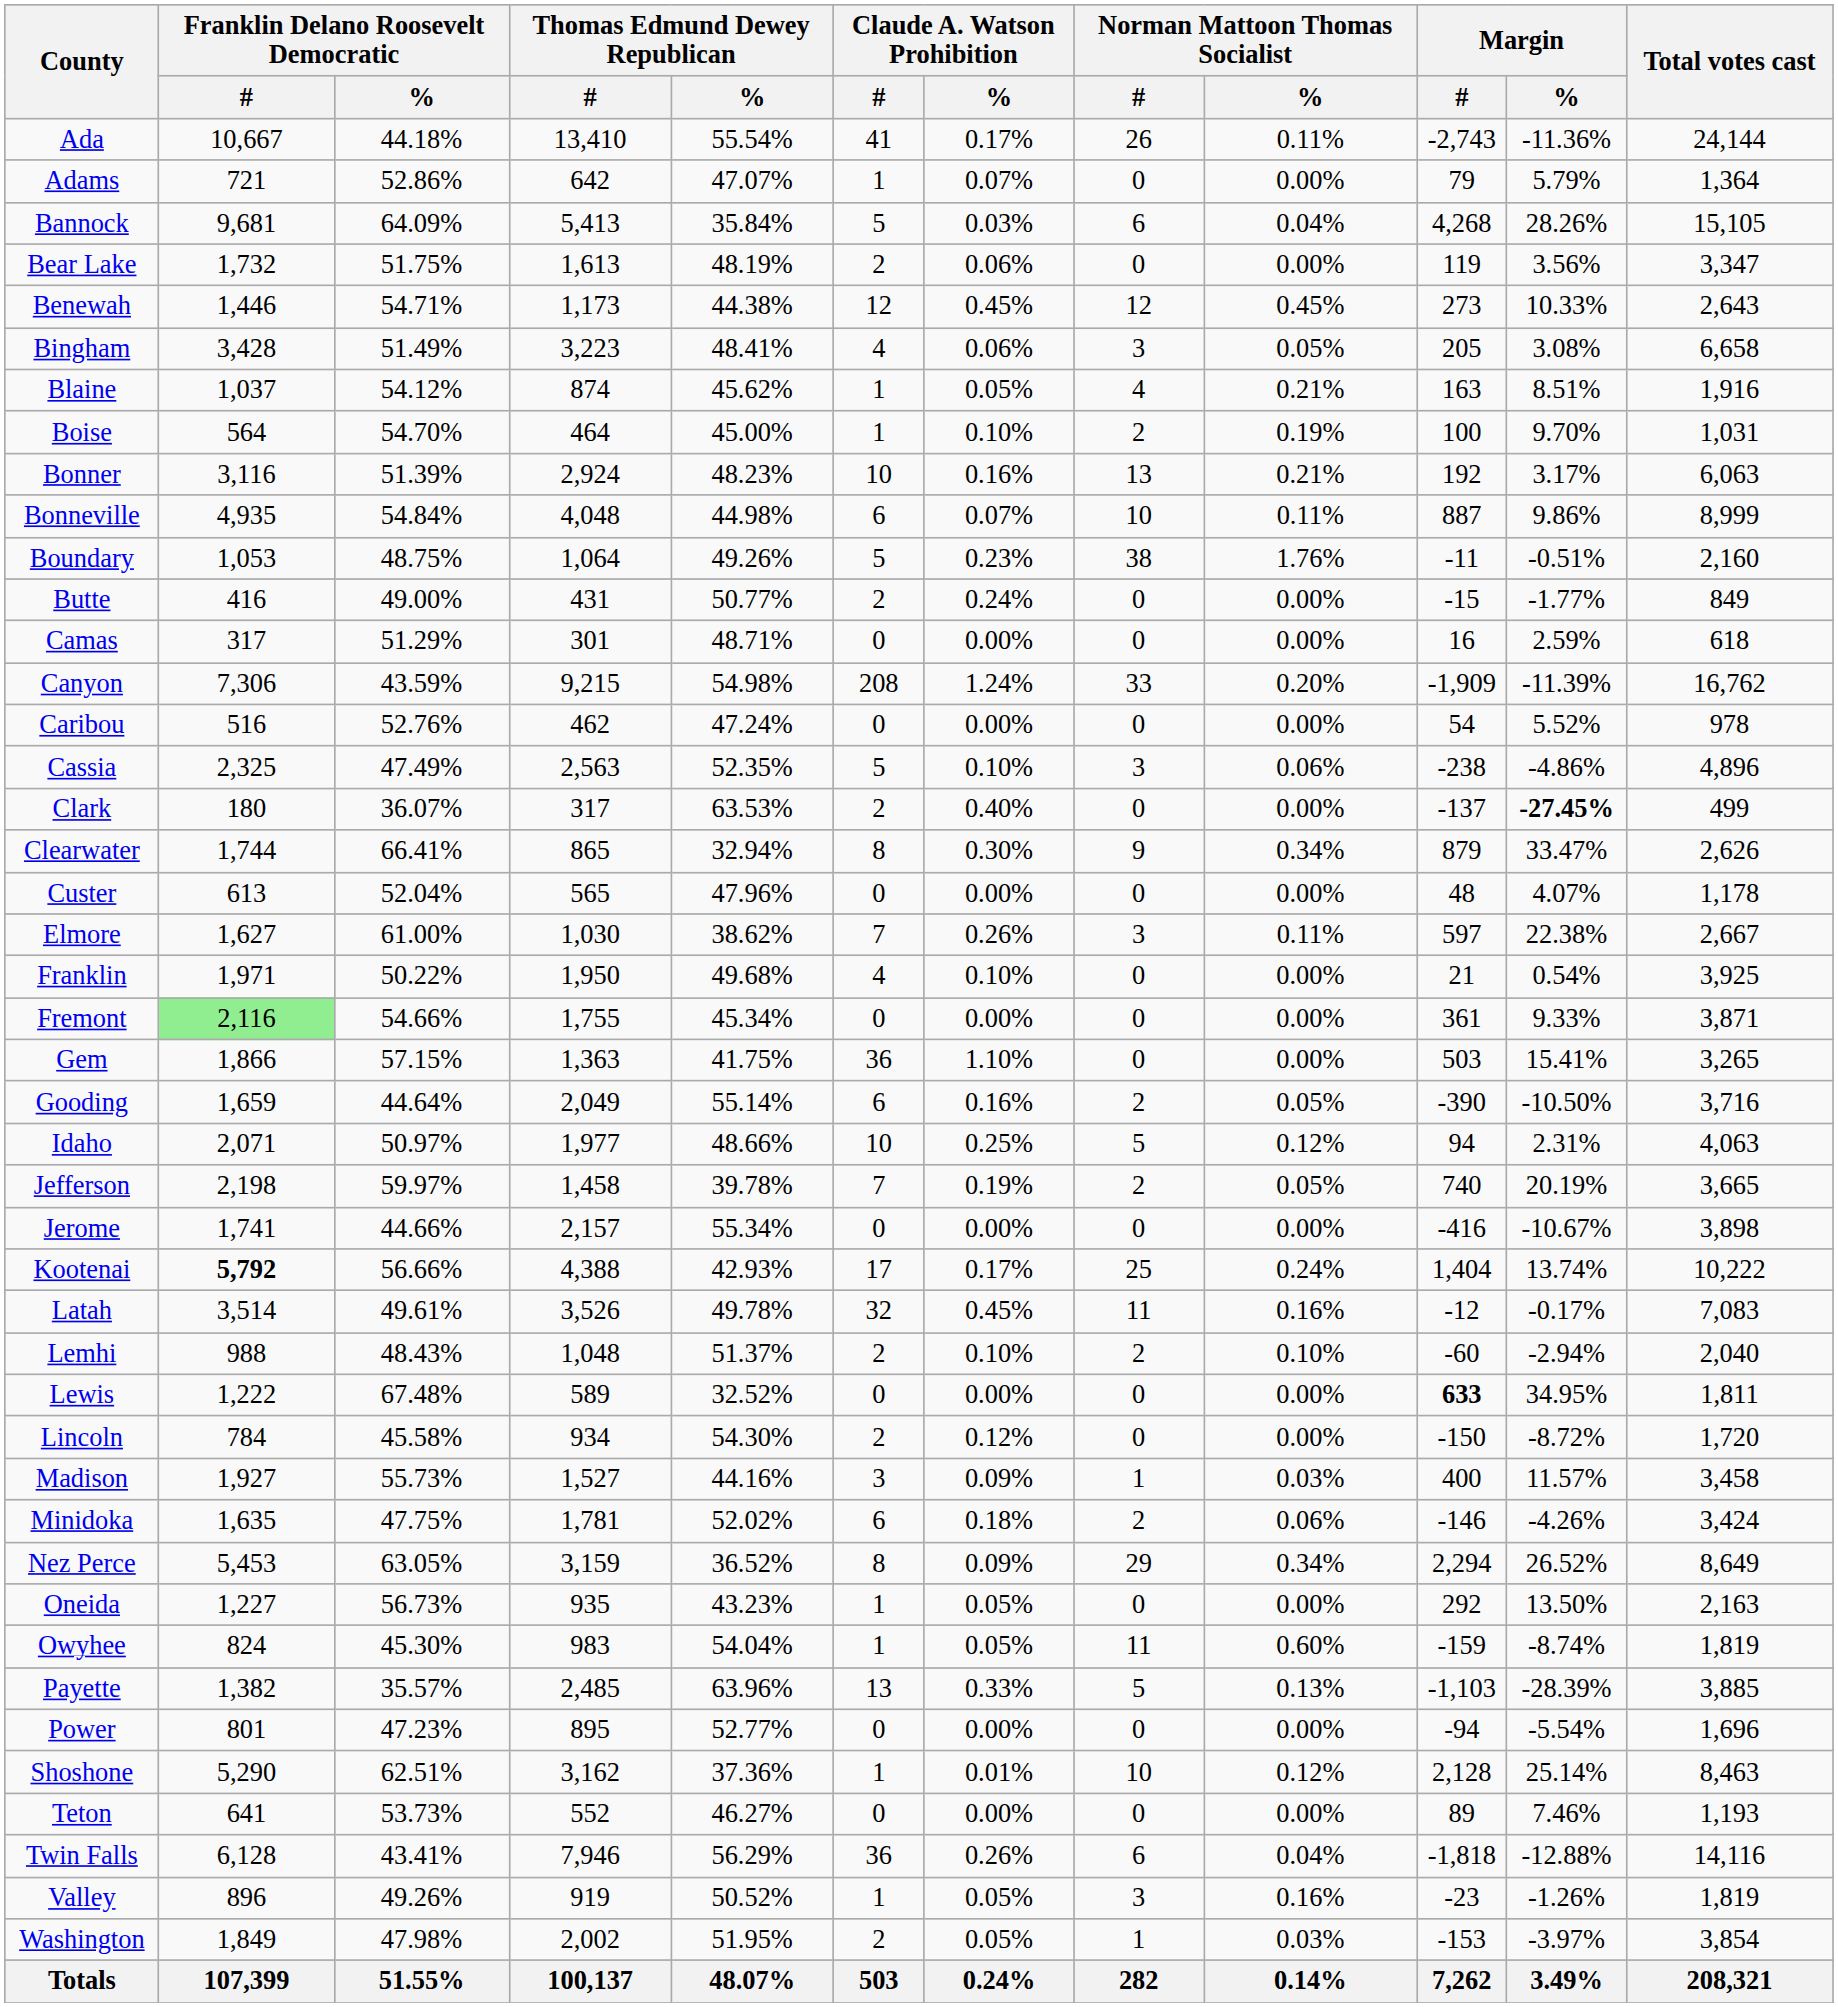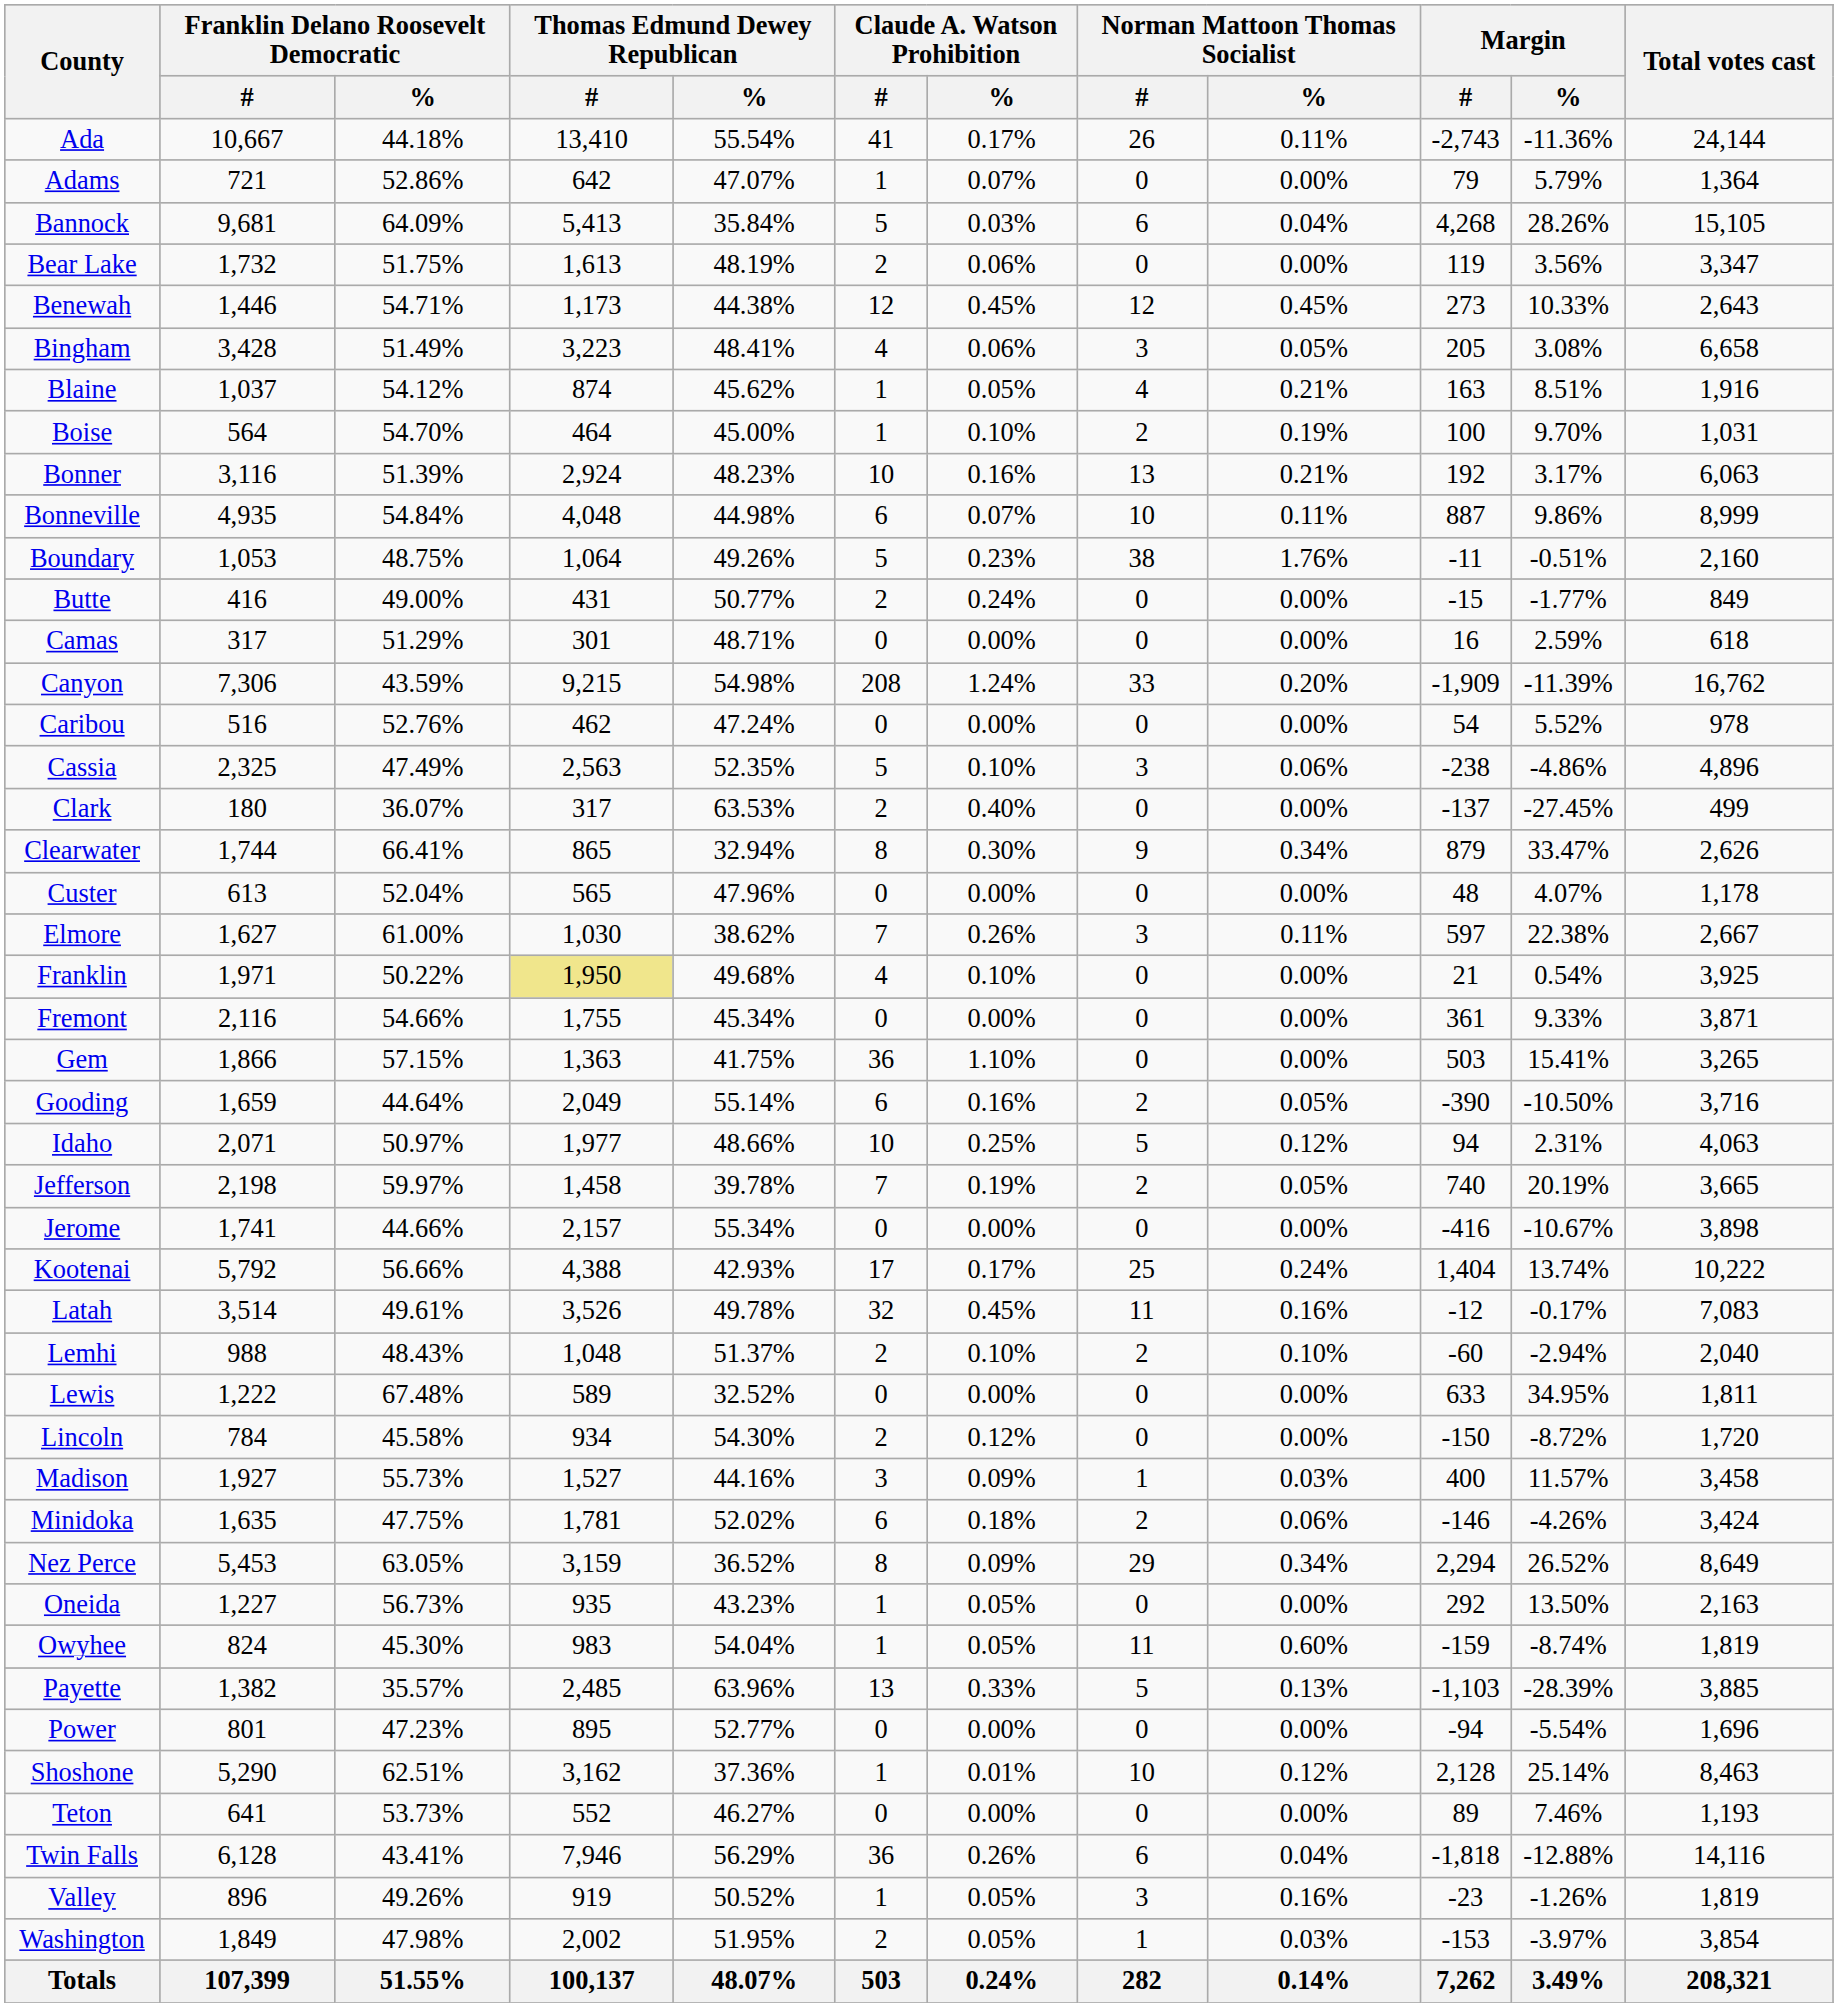Clark | Margin / %: bold -> normal
Franklin | Thomas Edmund Dewey Republican / #: no background -> khaki background
Fremont | Franklin Delano Roosevelt Democratic / #: lightgreen background -> no background
Kootenai | Franklin Delano Roosevelt Democratic / #: bold -> normal
Lewis | Margin / #: bold -> normal
